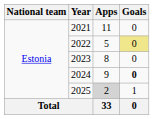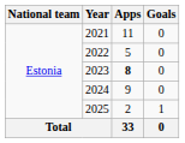2022 | Goals: khaki background -> no background
2023 | Apps: normal -> bold
2024 | Goals: bold -> normal
2025 | Apps: lightgrey background -> no background
